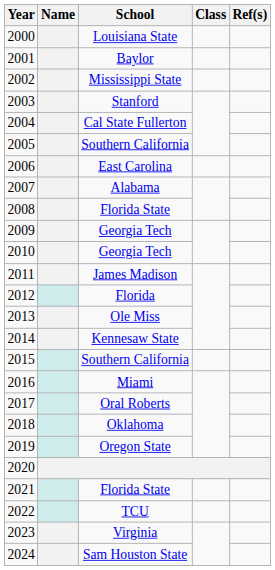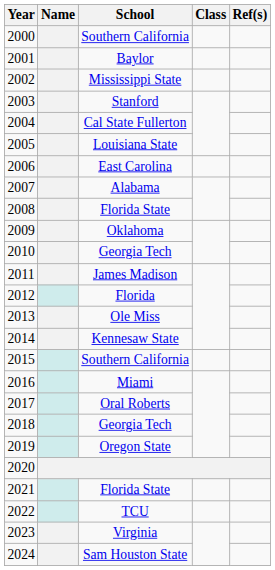2000 | School: Louisiana State -> Southern California
2005 | School: Southern California -> Louisiana State
2009 | School: Georgia Tech -> Oklahoma
2018 | School: Oklahoma -> Georgia Tech
